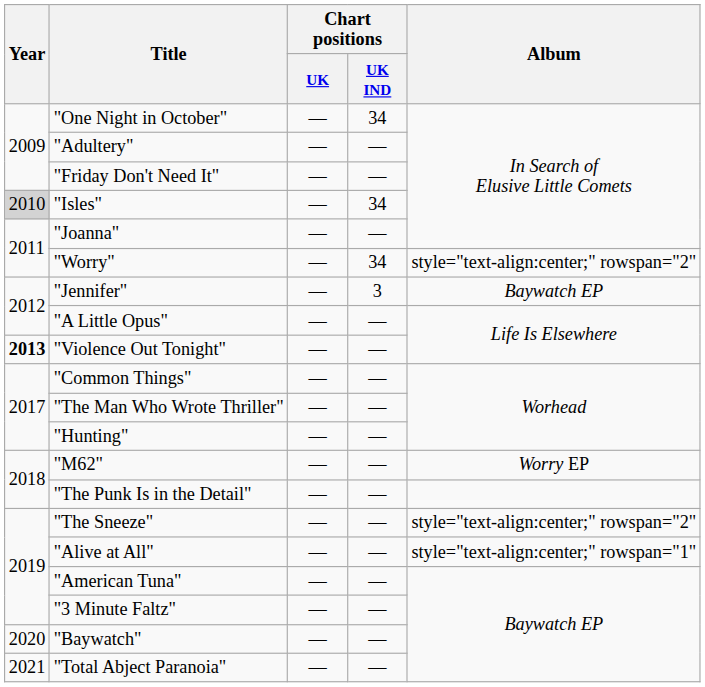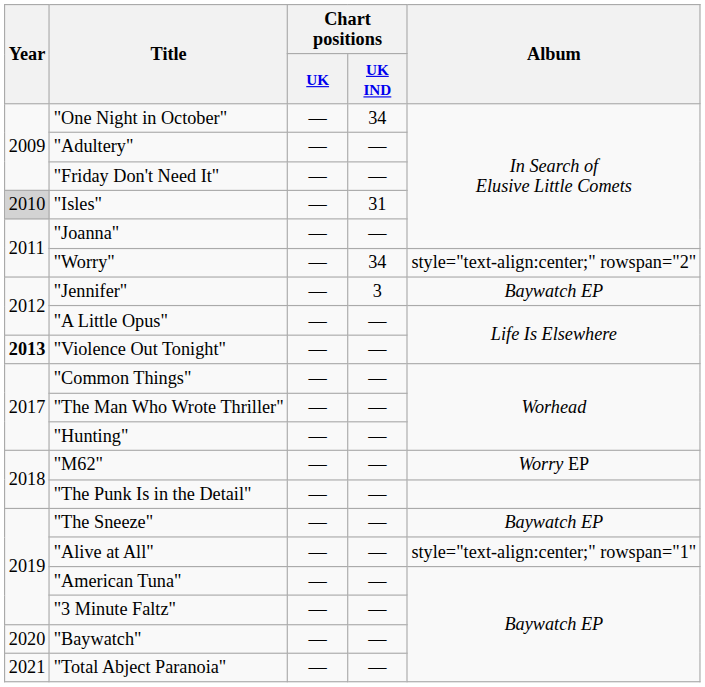"Isles" | Chart positions / UK IND: 34 -> 31
"The Sneeze" | Album: style="text-align:center;" rowspan="2" -> Baywatch EP
